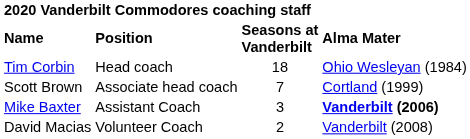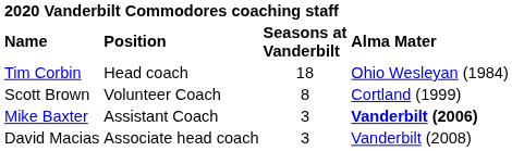Scott Brown | Position: Associate head coach -> Volunteer Coach
Scott Brown | Seasons at Vanderbilt: 7 -> 8
David Macias | Position: Volunteer Coach -> Associate head coach
David Macias | Seasons at Vanderbilt: 2 -> 3
